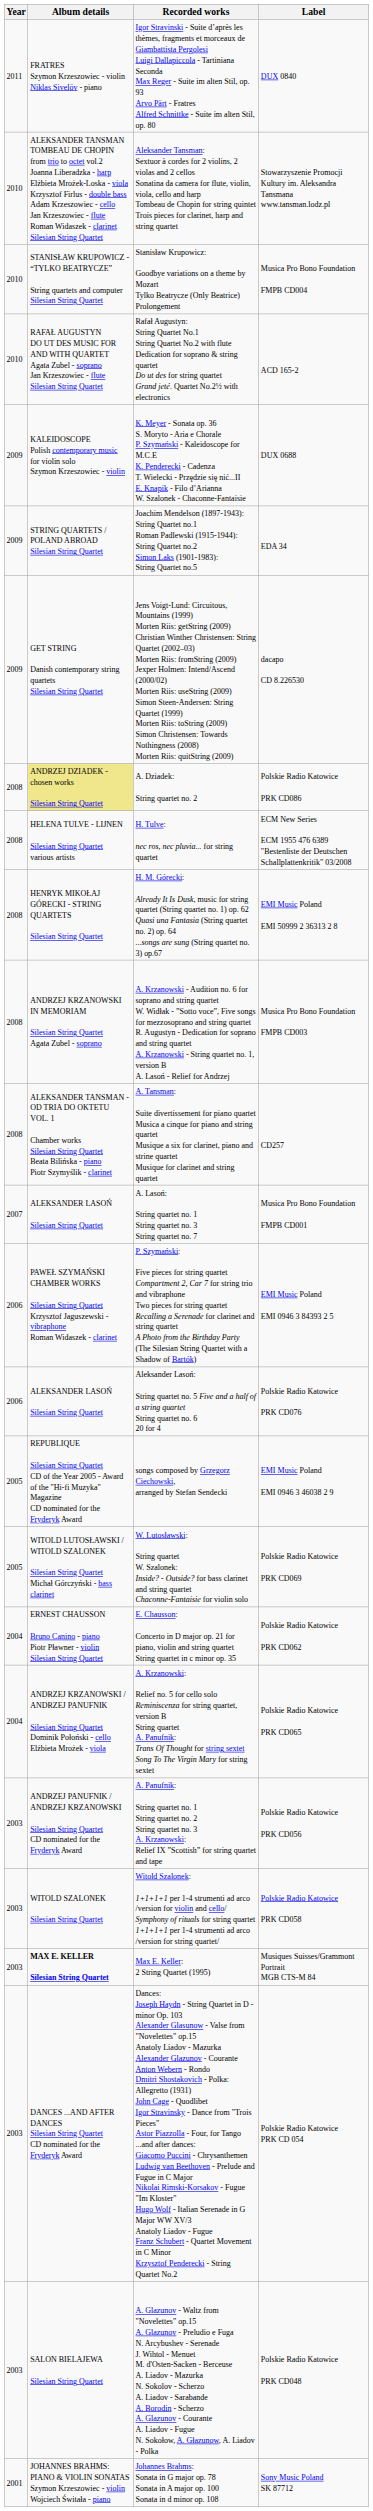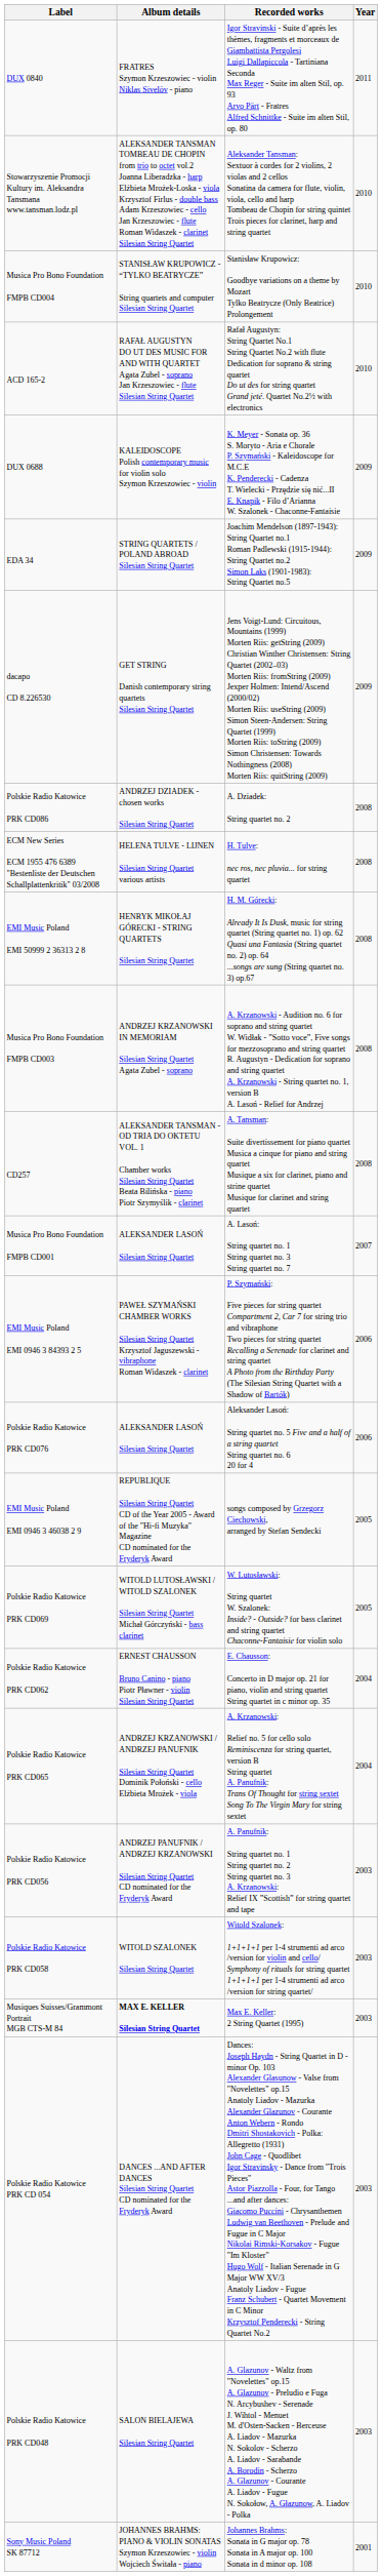columns swapped: Year <-> Label
A. Dziadek: String quartet no. 2 | Album details: khaki background -> no background
